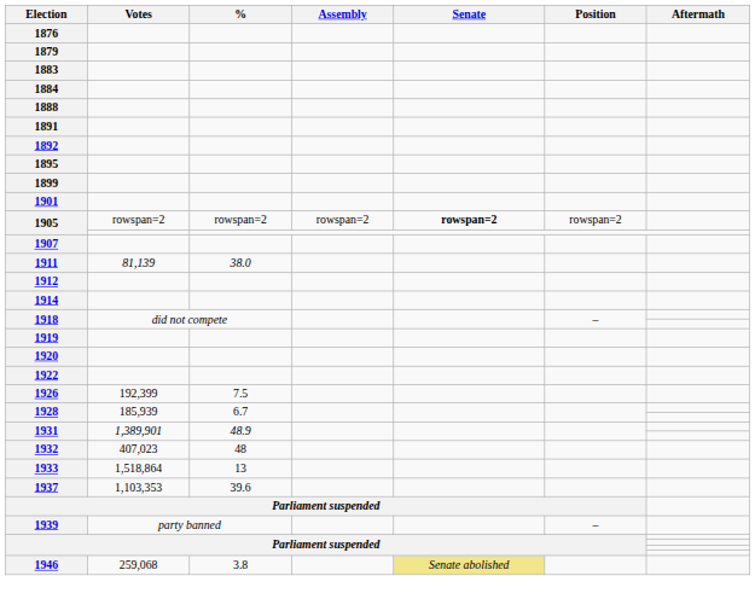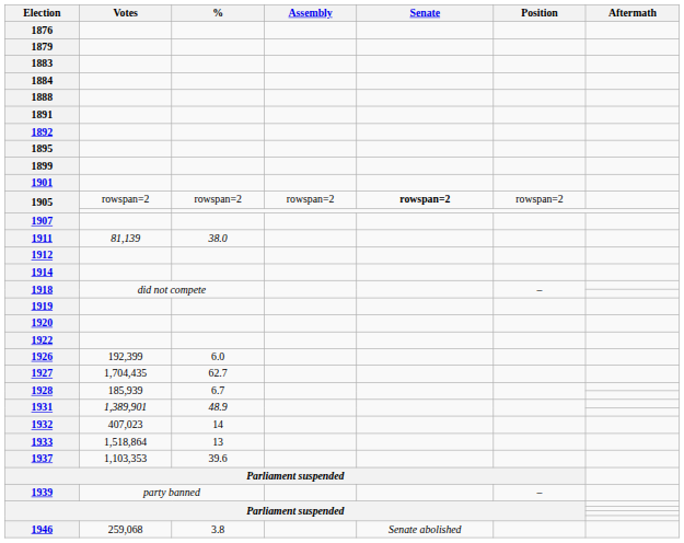1926 | %: 7.5 -> 6.0
+ row: 1927 | 1,704,435 | 62.7
1932 | %: 48 -> 14
1946 | Senate: khaki background -> no background
